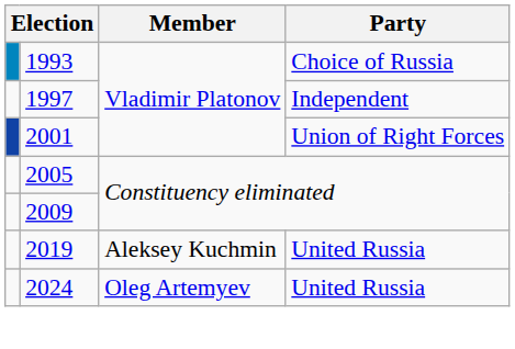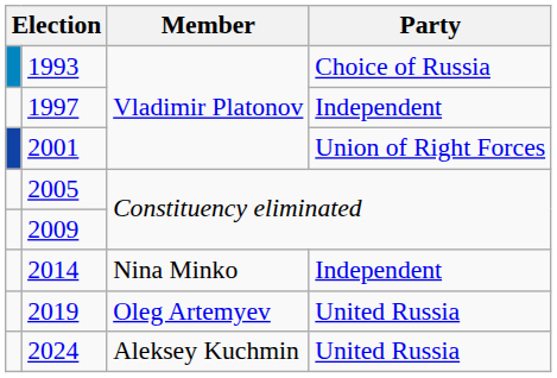+ row: 2014 | Nina Minko | Independent
2019 | Member: Aleksey Kuchmin -> Oleg Artemyev
2024 | Member: Oleg Artemyev -> Aleksey Kuchmin
